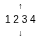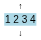row 2 | column 1: no background -> lightblue background
